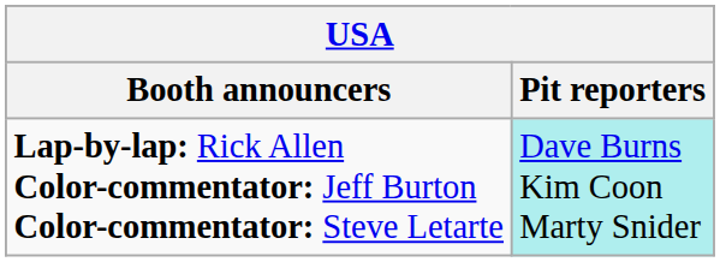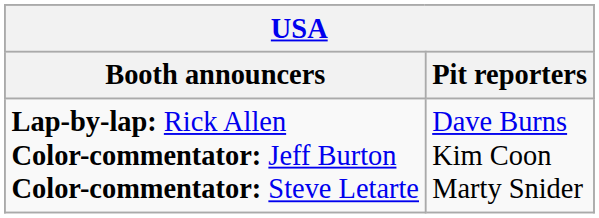row 3 | Pit reporters: paleturquoise background -> no background
